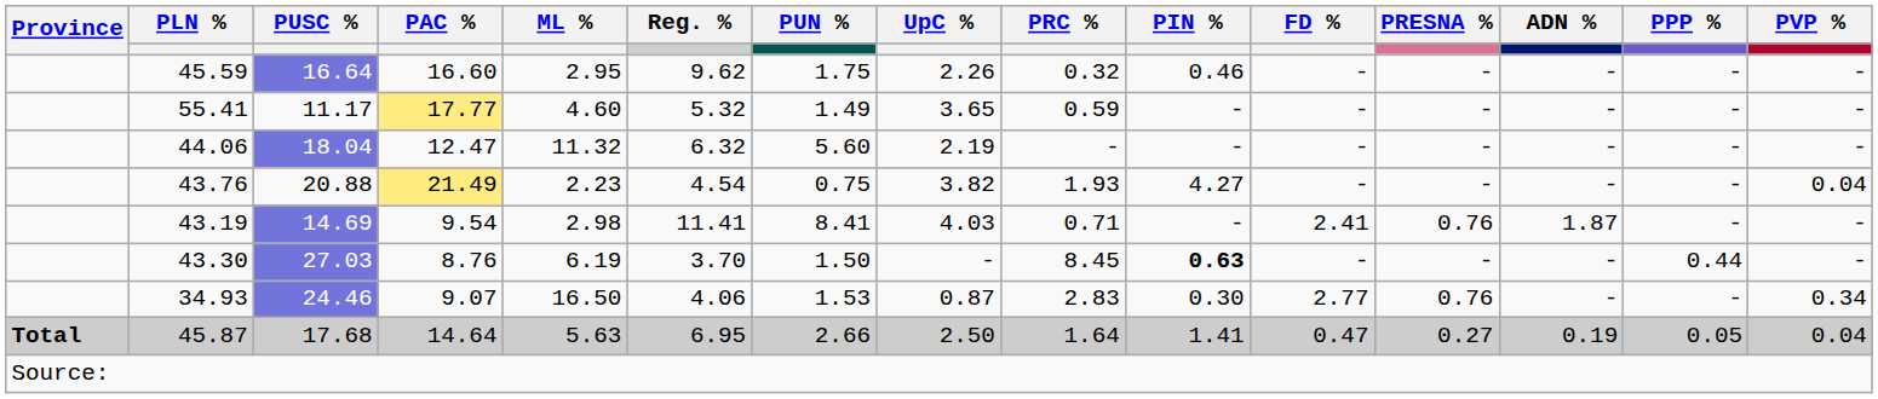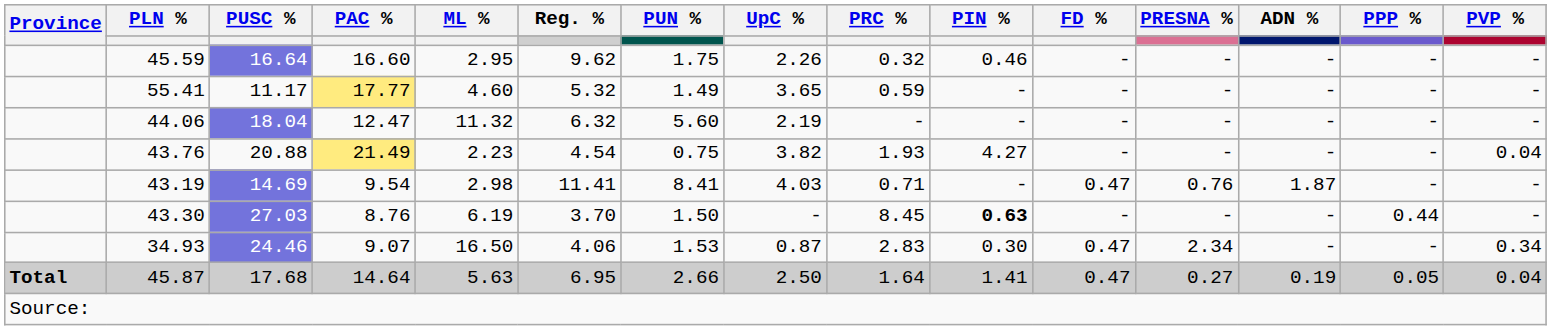43.19 | FD %: 2.41 -> 0.47
34.93 | FD %: 2.77 -> 0.47
34.93 | PRESNA %: 0.76 -> 2.34
